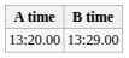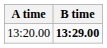13:20.00 | B time: normal -> bold
